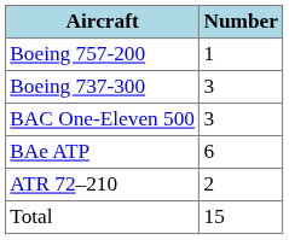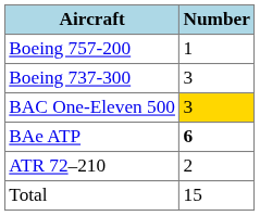BAC One-Eleven 500 | Number: no background -> gold background
BAe ATP | Number: normal -> bold
